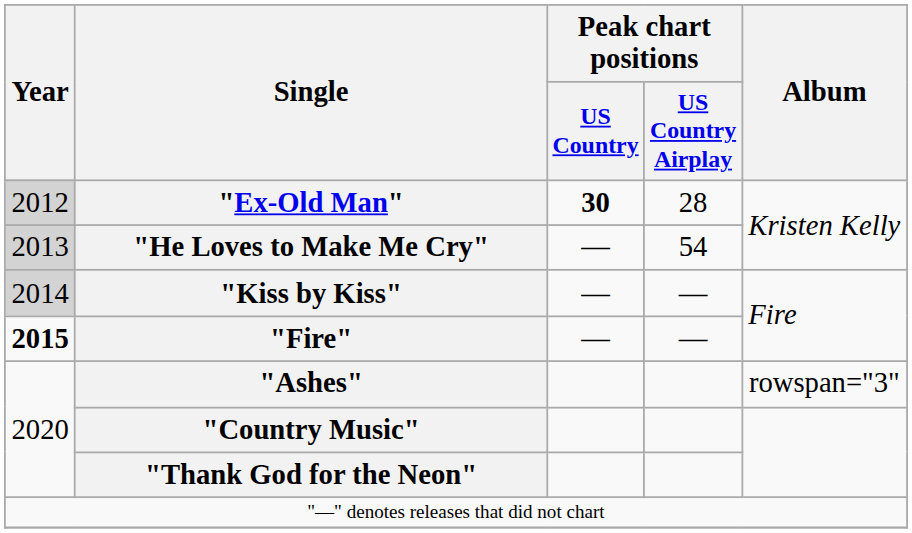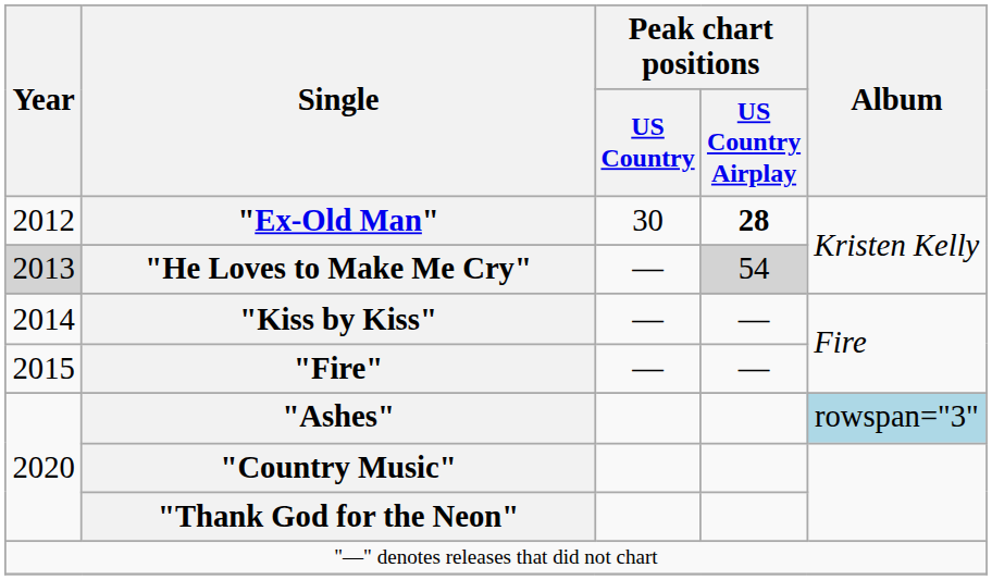"Ex-Old Man" | Year: lightgrey background -> no background
"Ex-Old Man" | Peak chart positions / US Country: bold -> normal
"Ex-Old Man" | Peak chart positions / US Country Airplay: normal -> bold
"He Loves to Make Me Cry" | Peak chart positions / US Country Airplay: no background -> lightgrey background
"Kiss by Kiss" | Year: lightgrey background -> no background
"Fire" | Year: bold -> normal
"Ashes" | Album: no background -> lightblue background
